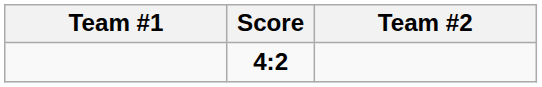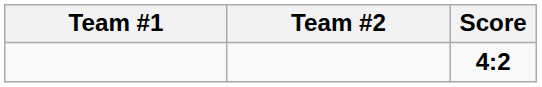columns swapped: Score <-> Team #2
